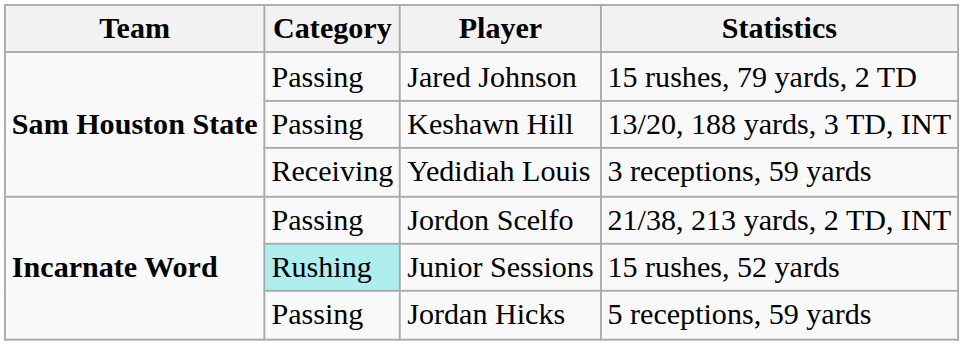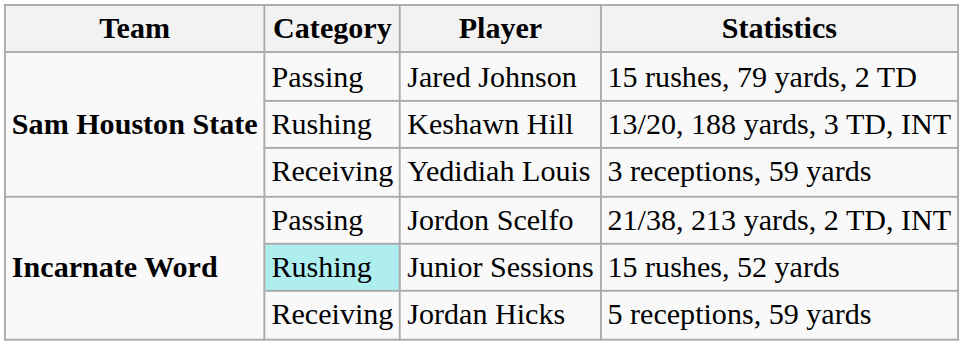Keshawn Hill | Category: Passing -> Rushing
Jordan Hicks | Category: Passing -> Receiving
